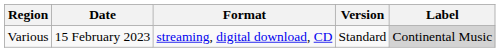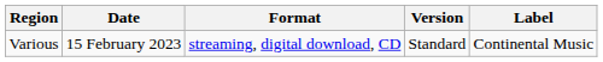Various | Label: lightgrey background -> no background
